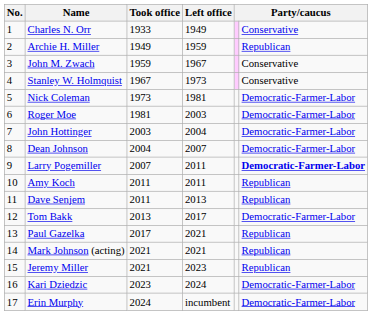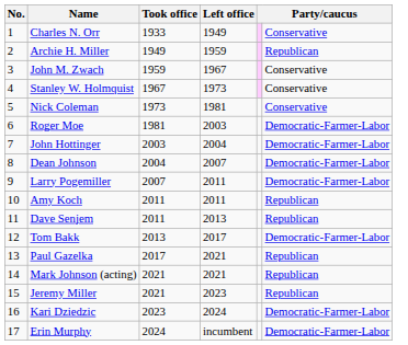Nick Coleman | column 6: Democratic-Farmer-Labor -> Conservative
Larry Pogemiller | column 6: bold -> normal
